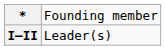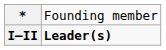I–II | column 2: normal -> bold
